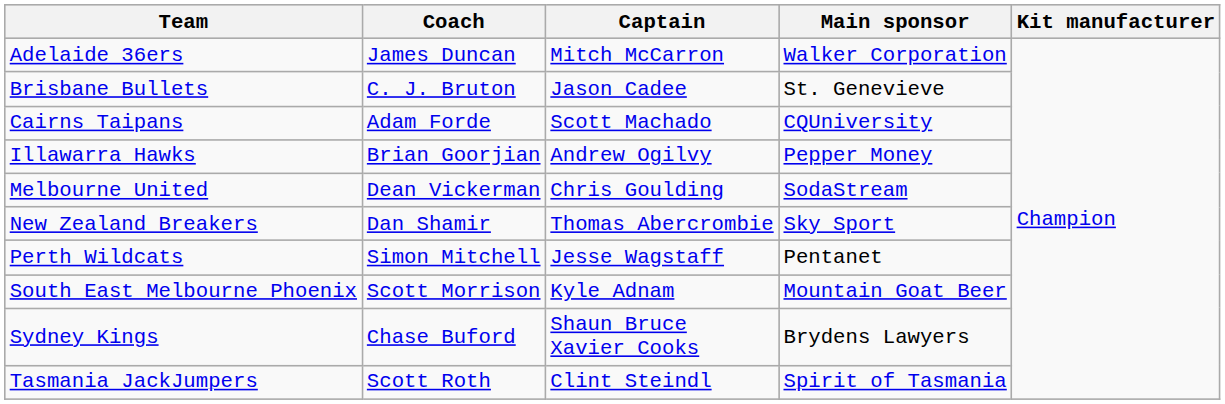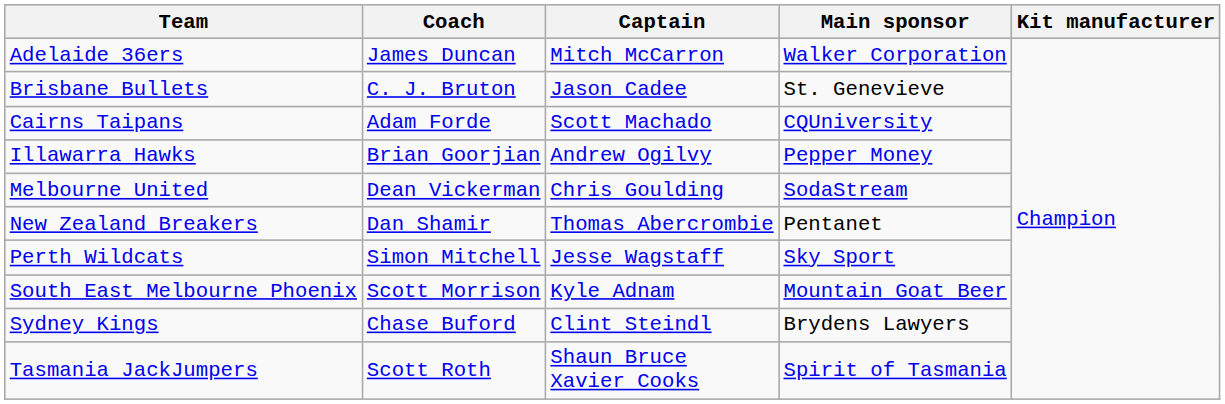New Zealand Breakers | Main sponsor: Sky Sport -> Pentanet
Perth Wildcats | Main sponsor: Pentanet -> Sky Sport
Sydney Kings | Captain: Shaun Bruce Xavier Cooks -> Clint Steindl
Tasmania JackJumpers | Captain: Clint Steindl -> Shaun Bruce Xavier Cooks
